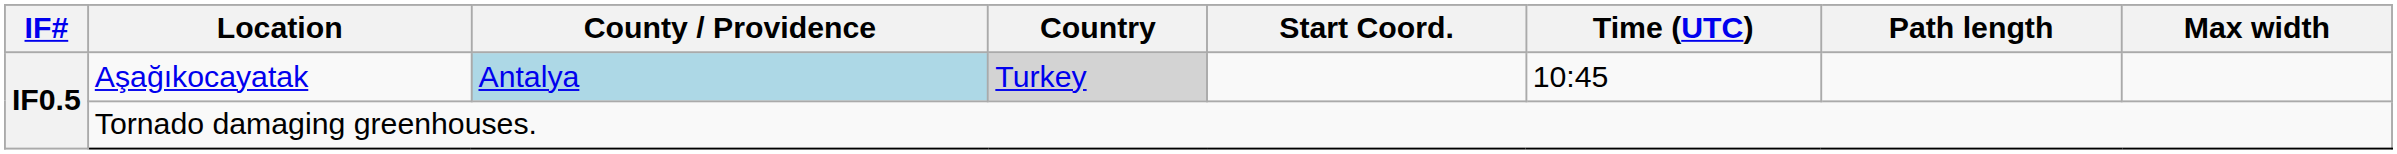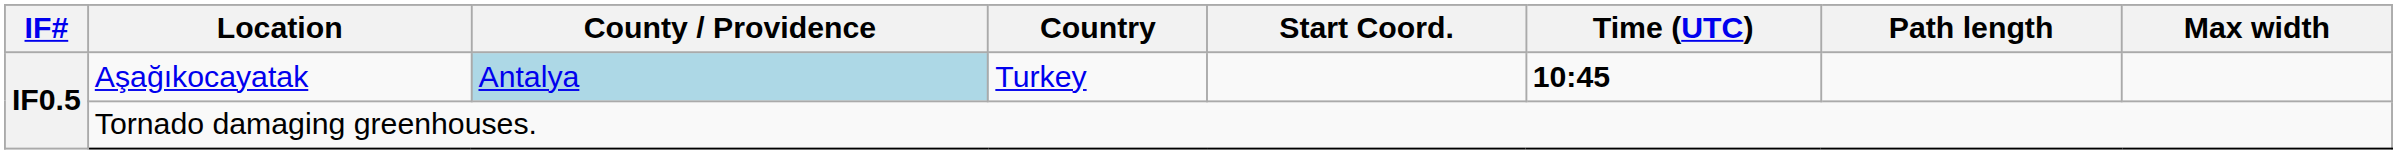Aşağıkocayatak | Country: lightgrey background -> no background
Aşağıkocayatak | Time (UTC): normal -> bold
